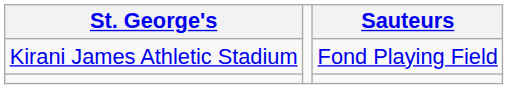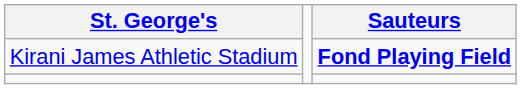Kirani James Athletic Stadium | Sauteurs: normal -> bold
